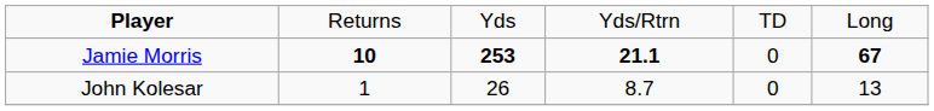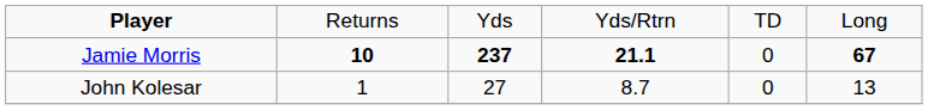Jamie Morris | column 3: 253 -> 237
John Kolesar | column 3: 26 -> 27
